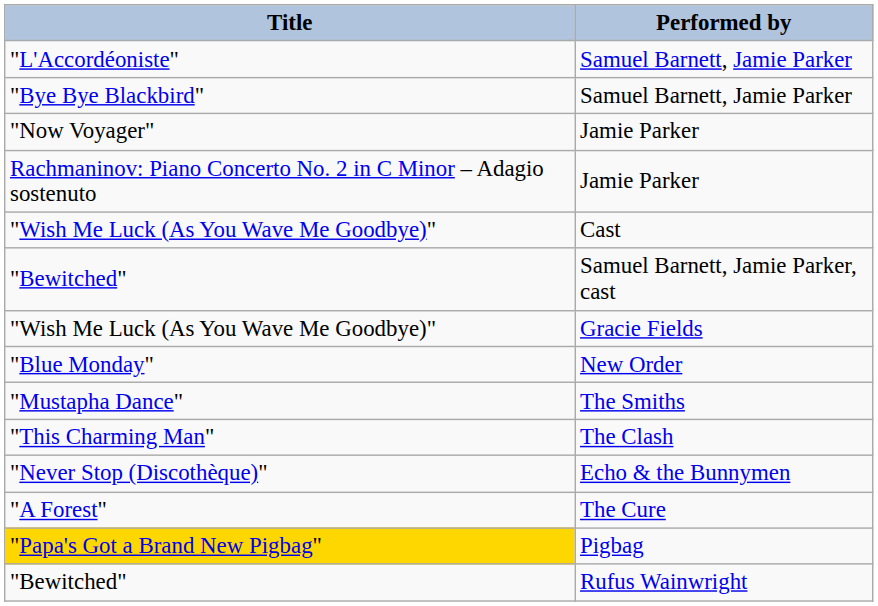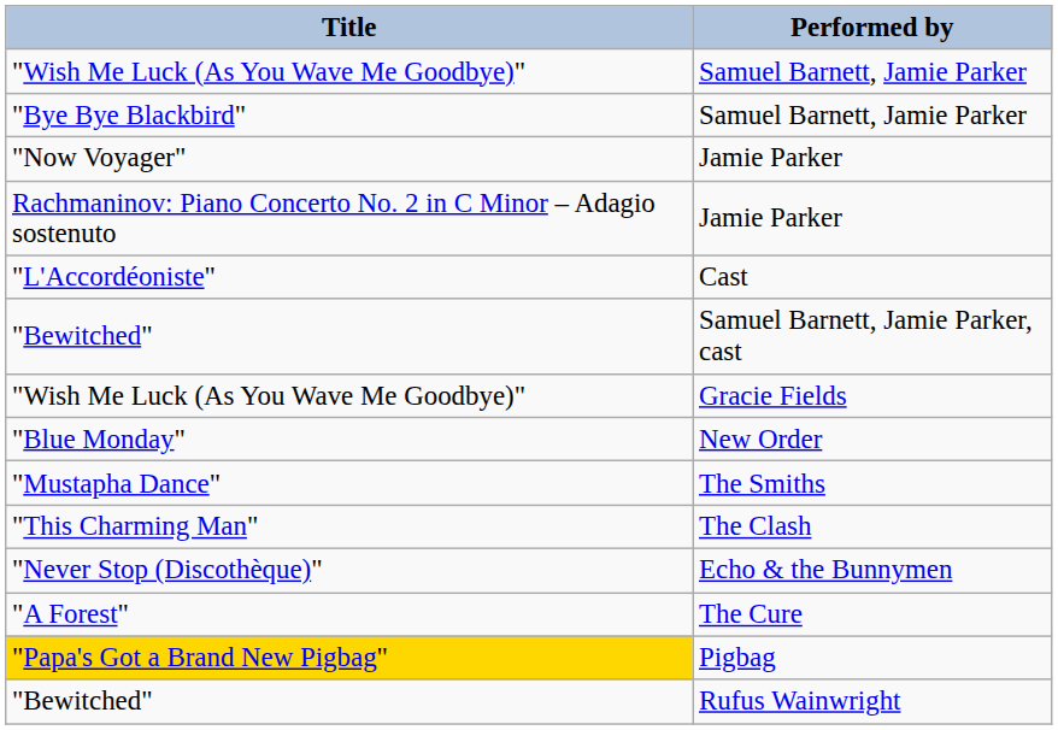row 2 | Title: "L'Accordéoniste" -> "Wish Me Luck (As You Wave Me Goodbye)"
row 6 | Title: "Wish Me Luck (As You Wave Me Goodbye)" -> "L'Accordéoniste"
